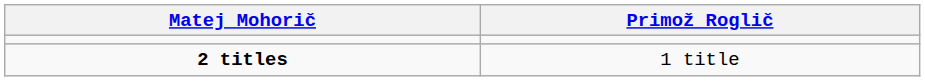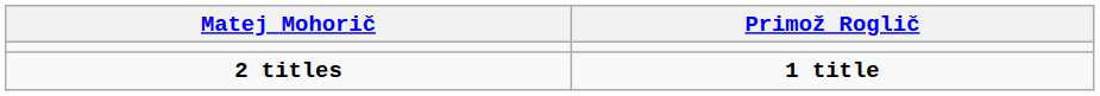2 titles | Primož Roglič: normal -> bold
